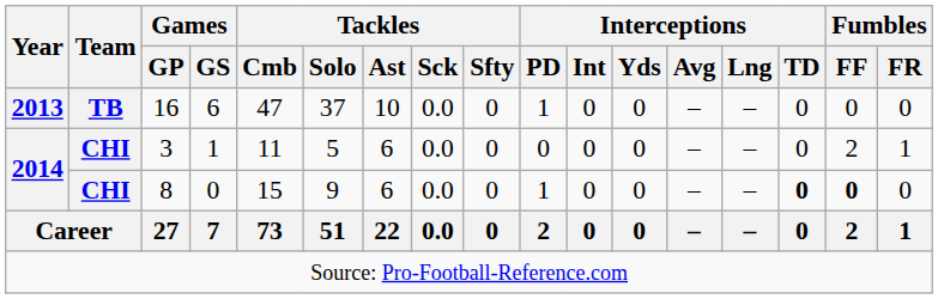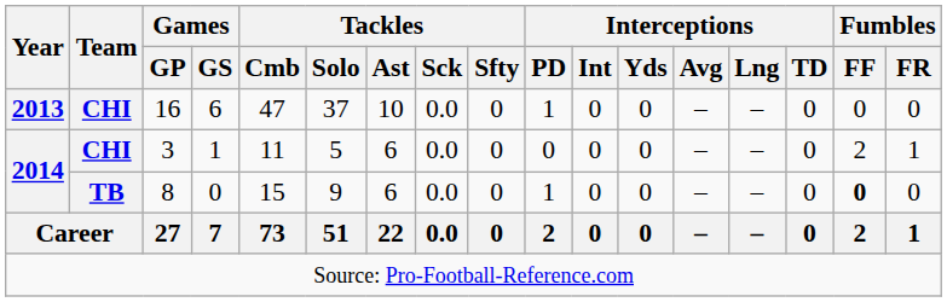16 | Team: TB -> CHI
8 | Team: CHI -> TB
8 | Interceptions / TD: bold -> normal
